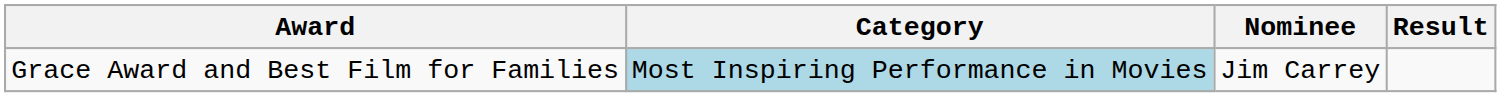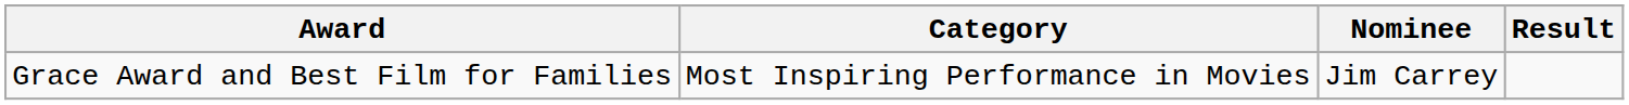Grace Award and Best Film for Families | Category: lightblue background -> no background
